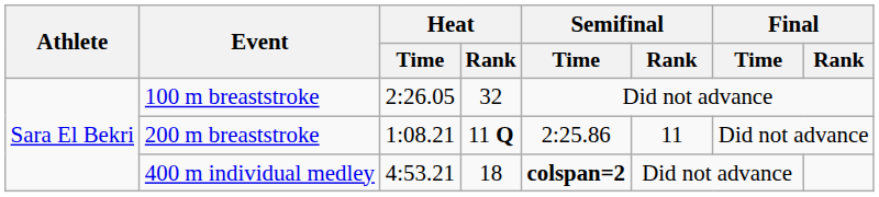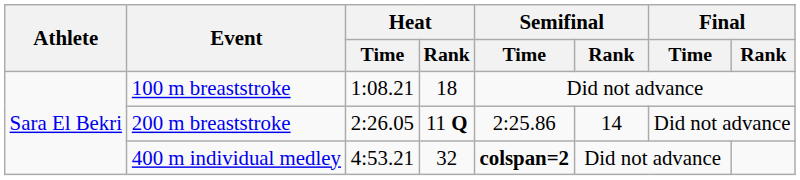100 m breaststroke | Heat / Time: 2:26.05 -> 1:08.21
100 m breaststroke | Heat / Rank: 32 -> 18
200 m breaststroke | Heat / Time: 1:08.21 -> 2:26.05
200 m breaststroke | Semifinal / Rank: 11 -> 14
400 m individual medley | Heat / Rank: 18 -> 32
